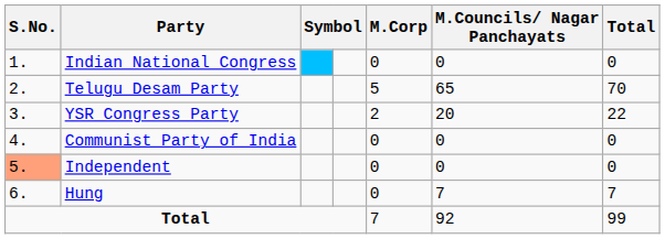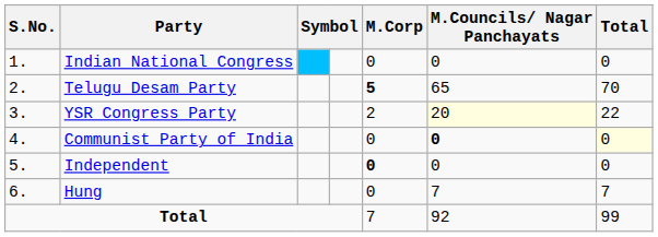Telugu Desam Party | M.Corp: normal -> bold
YSR Congress Party | M.Councils/ Nagar Panchayats: no background -> lightyellow background
Communist Party of India | M.Councils/ Nagar Panchayats: normal -> bold
Communist Party of India | Total: no background -> lightyellow background
Independent | S.No.: lightsalmon background -> no background
Independent | M.Corp: normal -> bold
